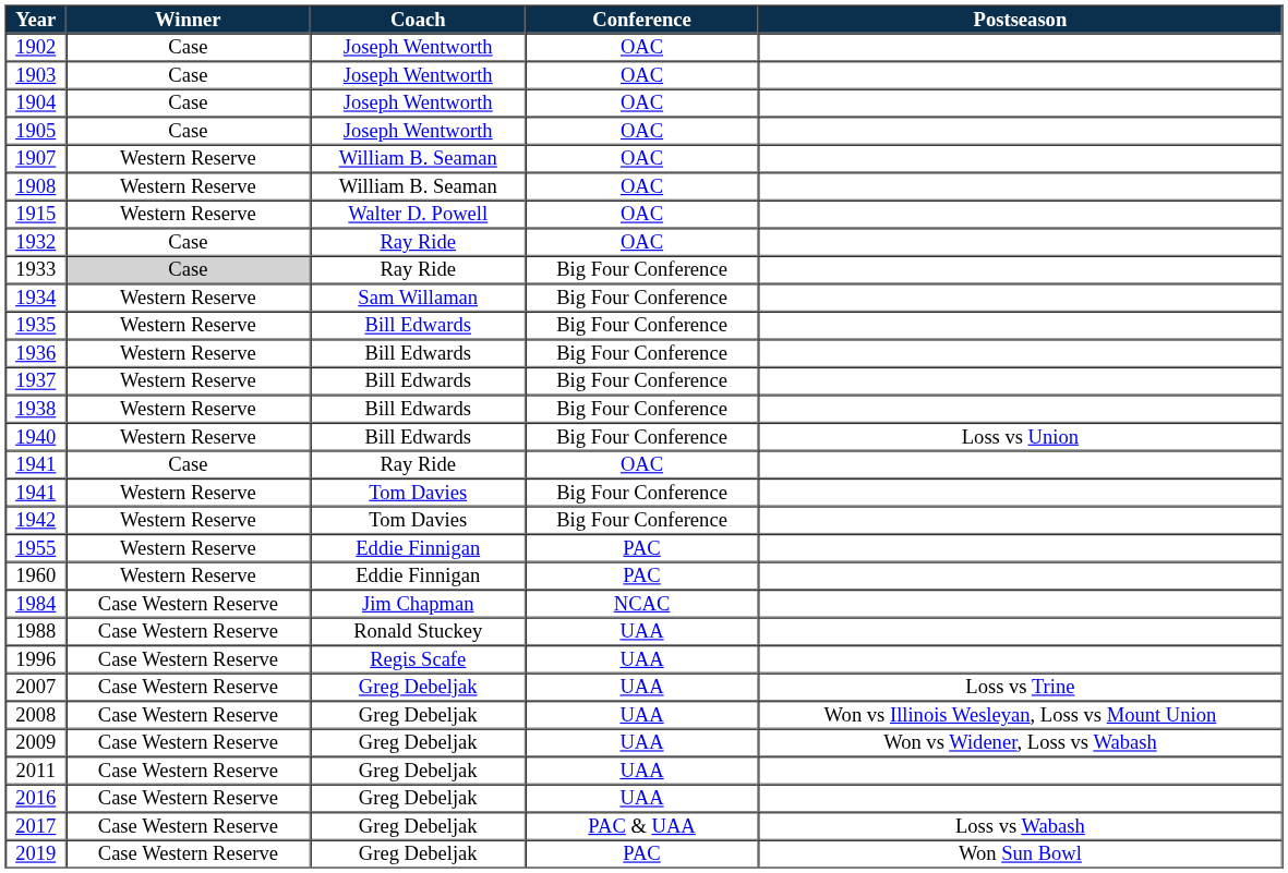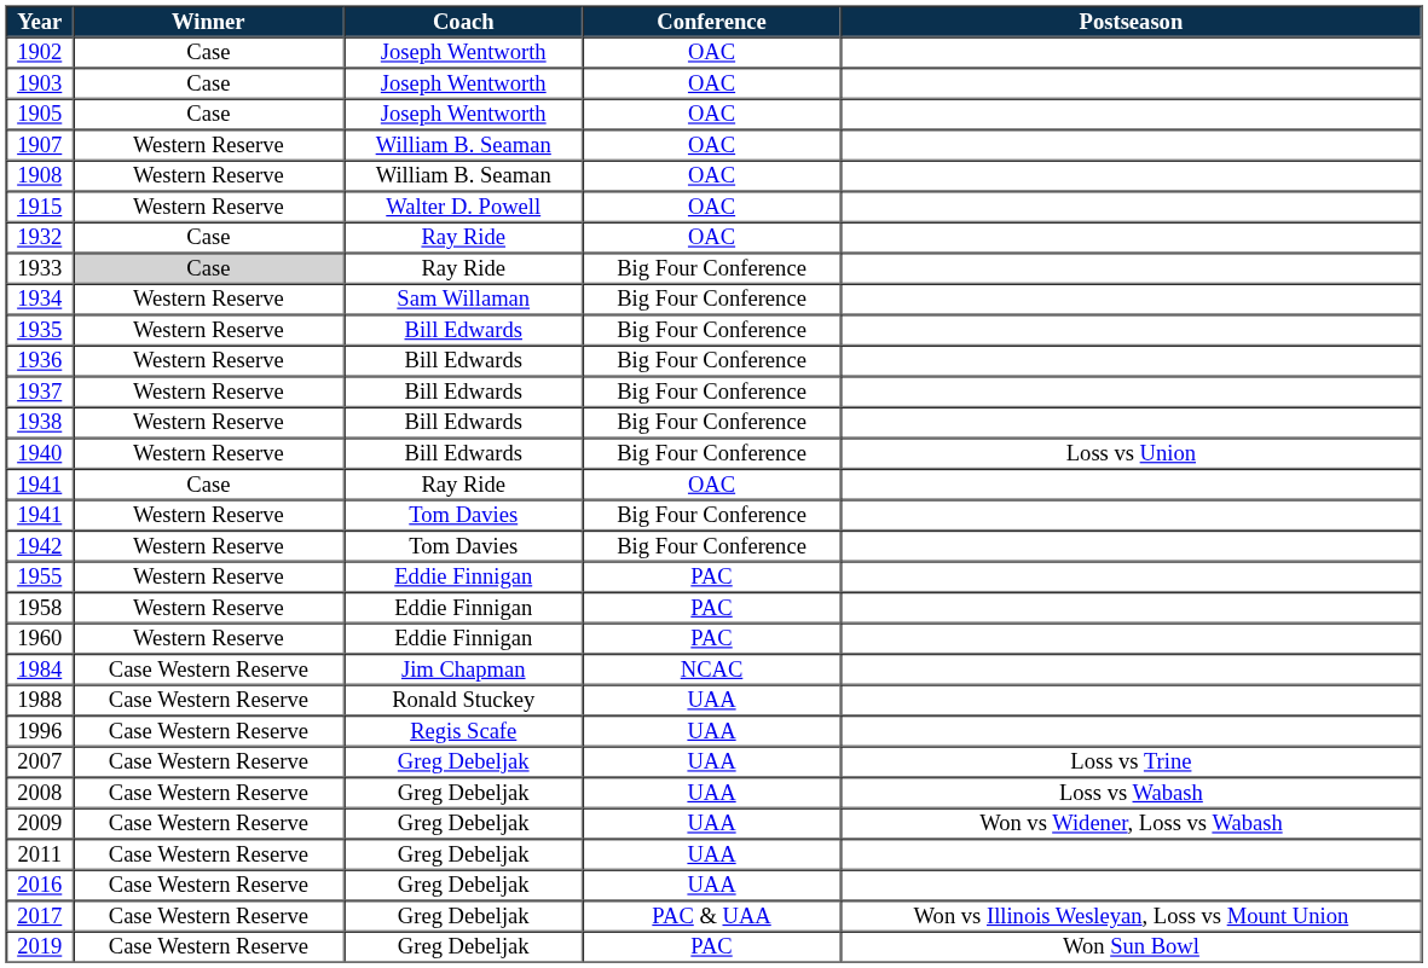- row: 1904 | Case | Joseph Wentworth | OAC
+ row: 1958 | Western Reserve | Eddie Finnigan | PAC
2008 | Postseason: Won vs Illinois Wesleyan, Loss vs Mount Union -> Loss vs Wabash
2017 | Postseason: Loss vs Wabash -> Won vs Illinois Wesleyan, Loss vs Mount Union
